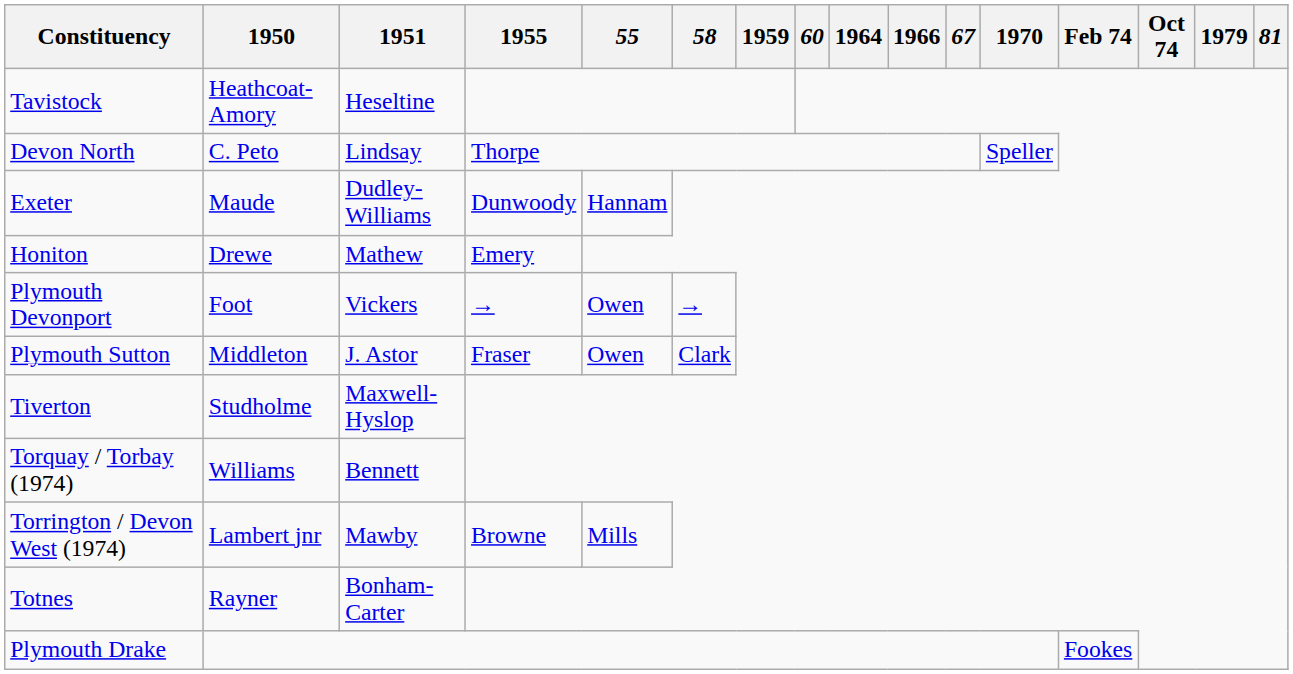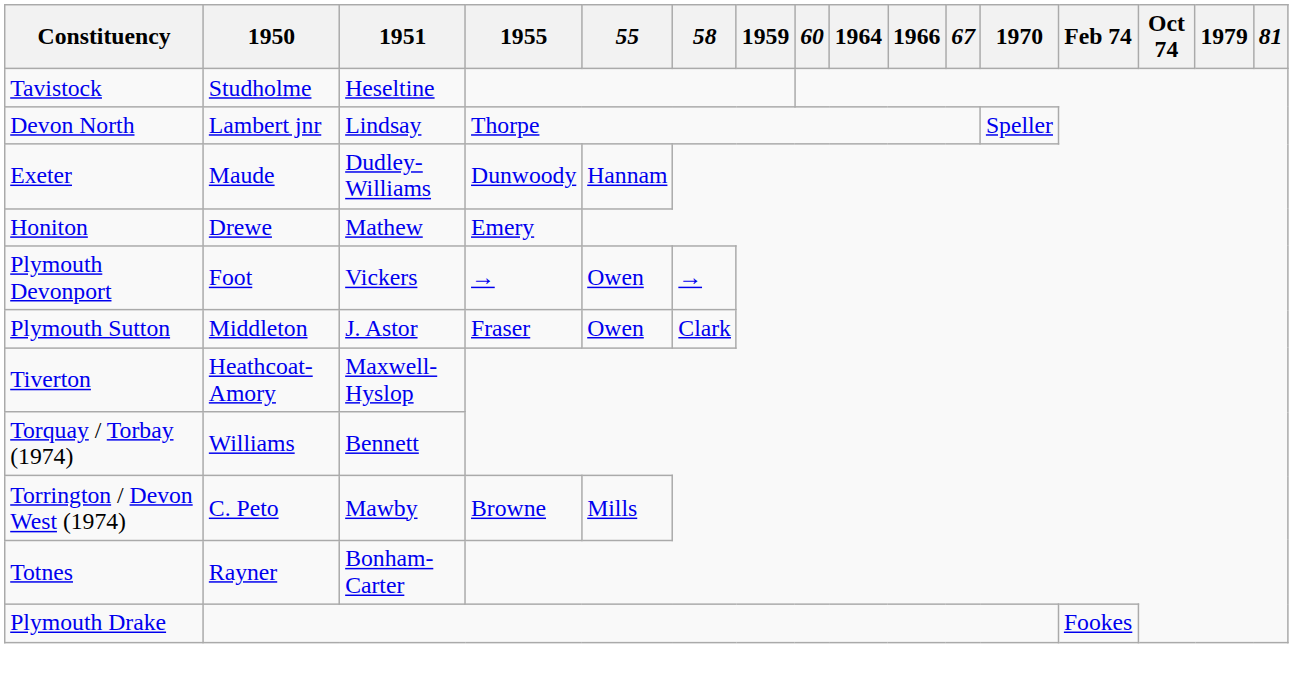Tavistock | 1950: Heathcoat-Amory -> Studholme
Devon North | 1950: C. Peto -> Lambert jnr
Tiverton | 1950: Studholme -> Heathcoat-Amory
Torrington / Devon West (1974) | 1950: Lambert jnr -> C. Peto
